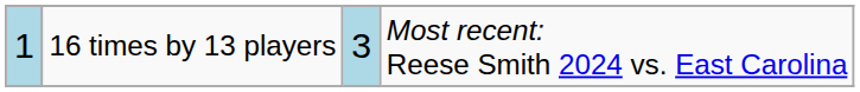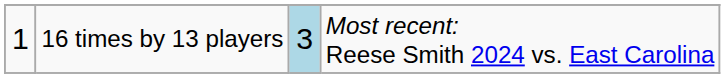16 times by 13 players | column 1: lightblue background -> no background
